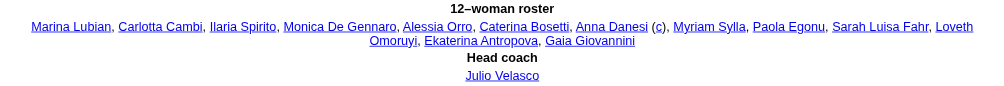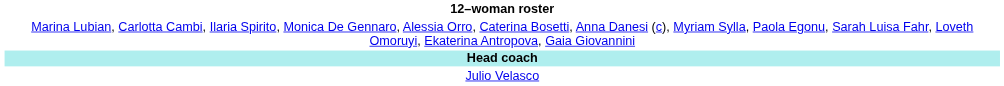row 3 | column 1: no background -> paleturquoise background
